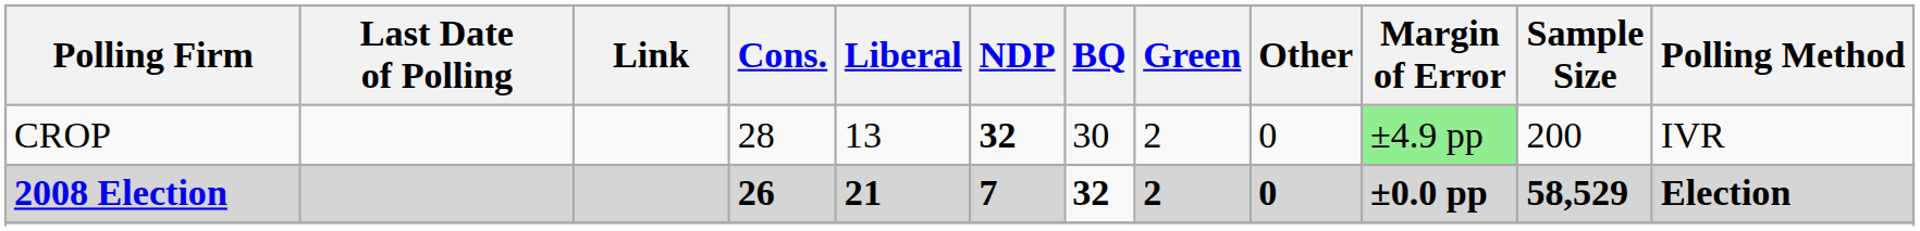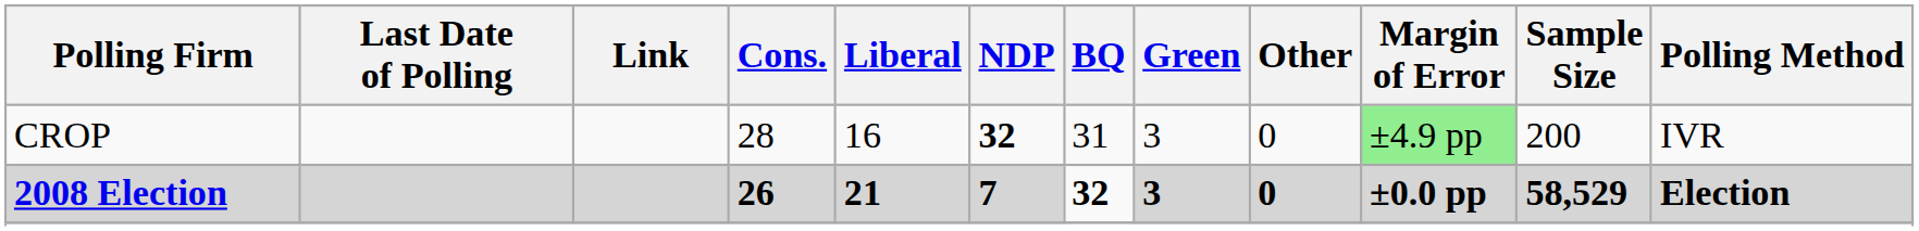CROP | Liberal: 13 -> 16
CROP | BQ: 30 -> 31
CROP | Green: 2 -> 3
2008 Election | Green: 2 -> 3
